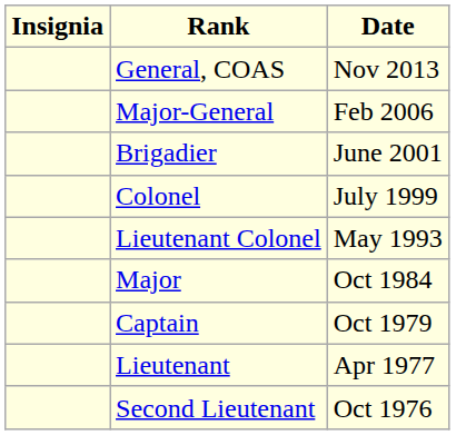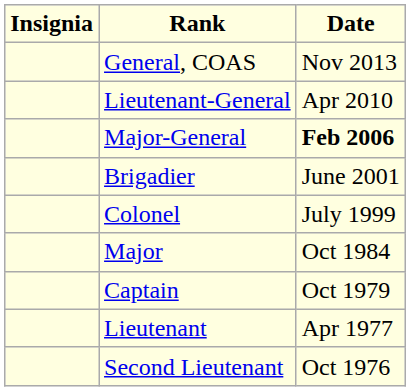+ row: Lieutenant-General | Apr 2010
Major-General | Date: normal -> bold
- row: Lieutenant Colonel | May 1993
